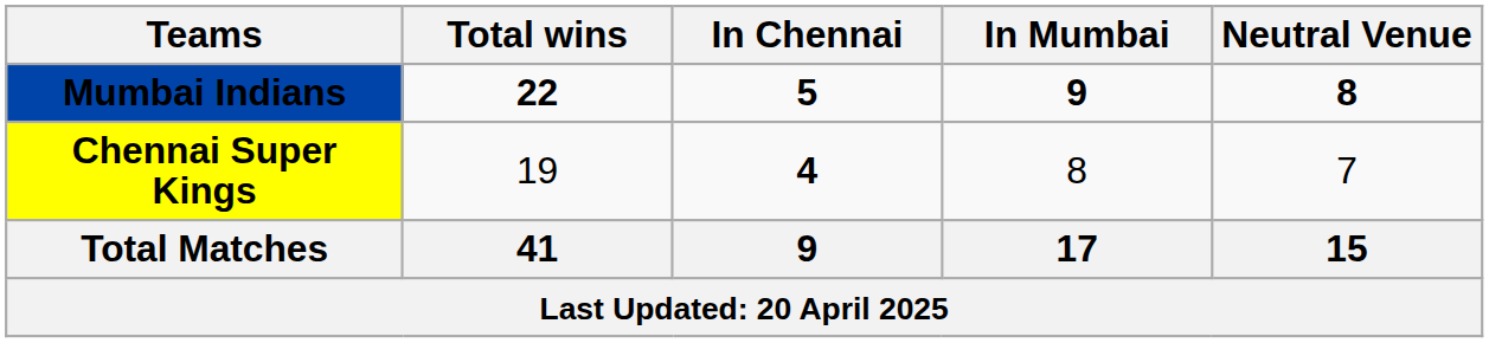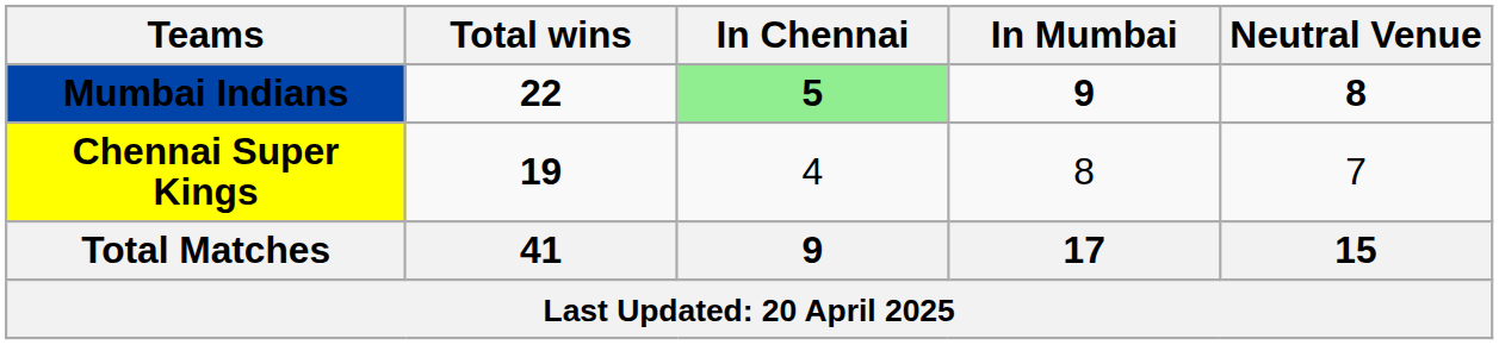Mumbai Indians | In Chennai: no background -> lightgreen background
Chennai Super Kings | Total wins: normal -> bold
Chennai Super Kings | In Chennai: bold -> normal
